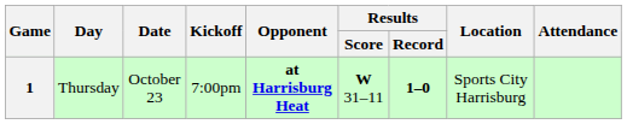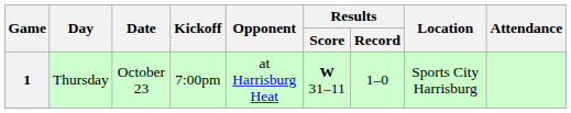1 | Opponent: bold -> normal
1 | Results / Record: bold -> normal
